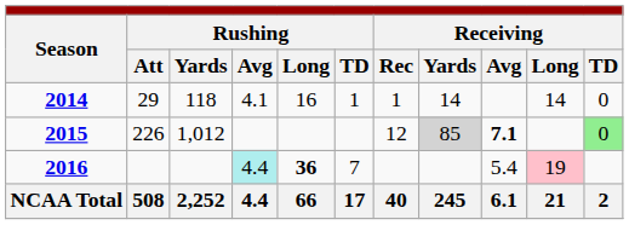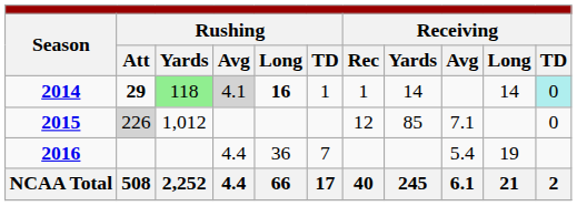2014 | column 2: normal -> bold
2014 | column 3: no background -> lightgreen background
2014 | column 4: no background -> lightgrey background
2014 | column 5: normal -> bold
2014 | column 11: no background -> paleturquoise background
2015 | column 2: no background -> lightgrey background
2015 | column 8: lightgrey background -> no background
2015 | column 9: bold -> normal
2015 | column 11: lightgreen background -> no background
2016 | column 4: paleturquoise background -> no background
2016 | column 5: bold -> normal
2016 | column 10: pink background -> no background
